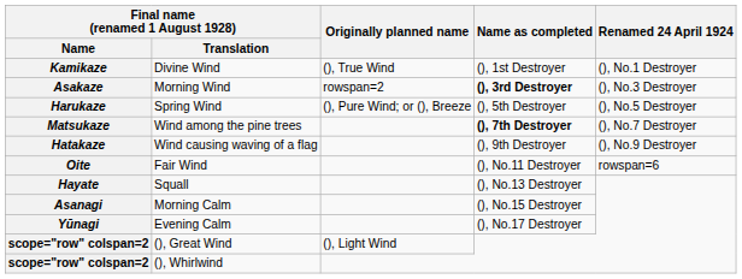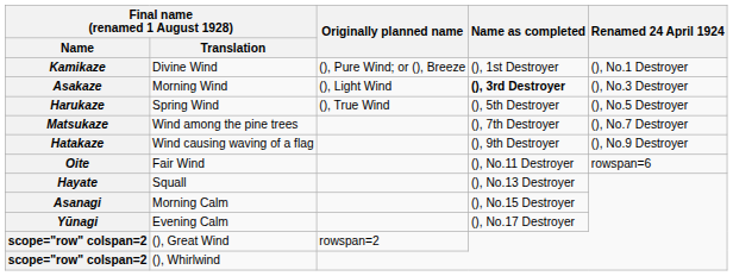Kamikaze | Originally planned name: (), True Wind -> (), Pure Wind; or (), Breeze
Asakaze | Originally planned name: rowspan=2 -> (), Light Wind
Harukaze | Originally planned name: (), Pure Wind; or (), Breeze -> (), True Wind
Matsukaze | Name as completed: bold -> normal
scope="row" colspan=2 / (), Great Wind | Originally planned name: (), Light Wind -> rowspan=2
